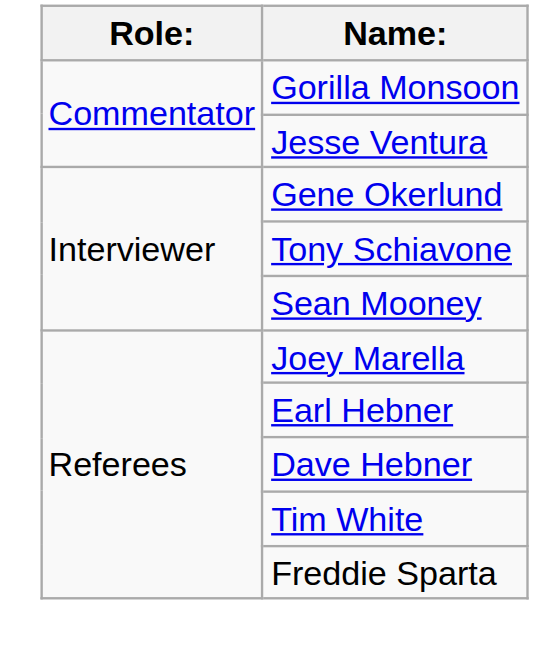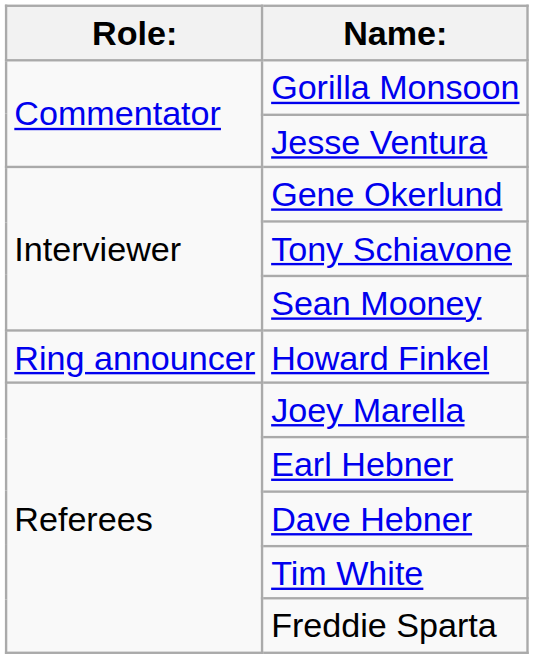+ row: Ring announcer | Howard Finkel
